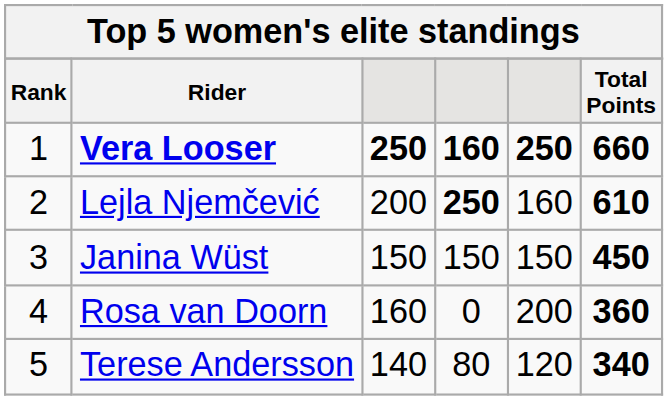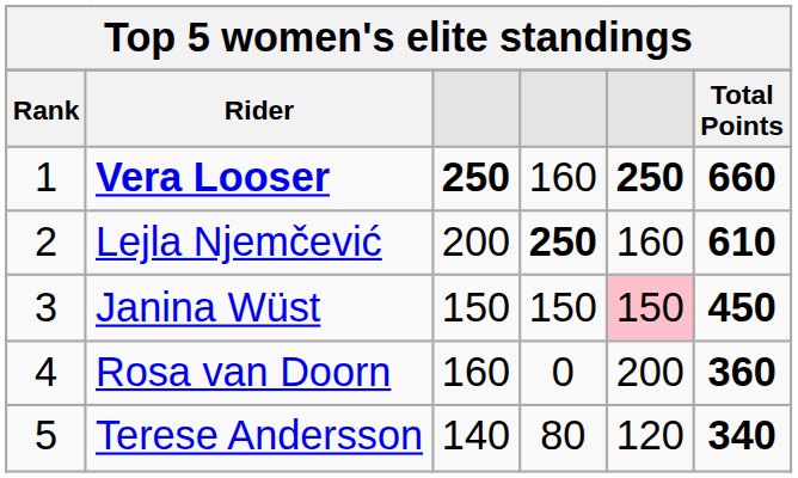Vera Looser | column 4: bold -> normal
Janina Wüst | column 5: no background -> pink background
